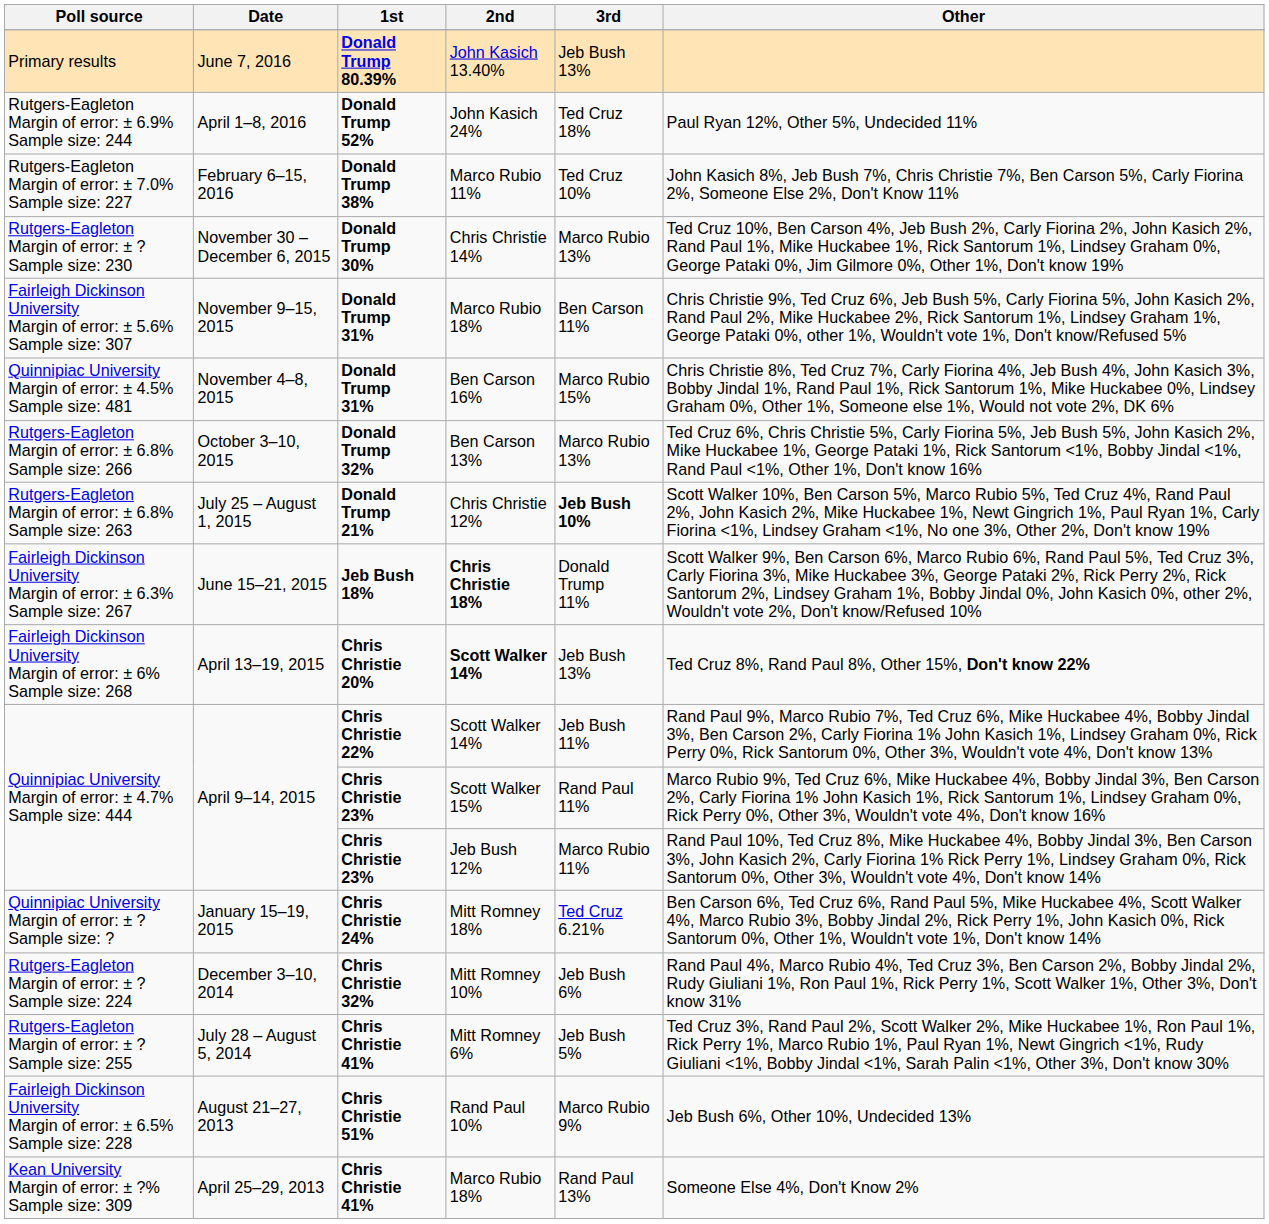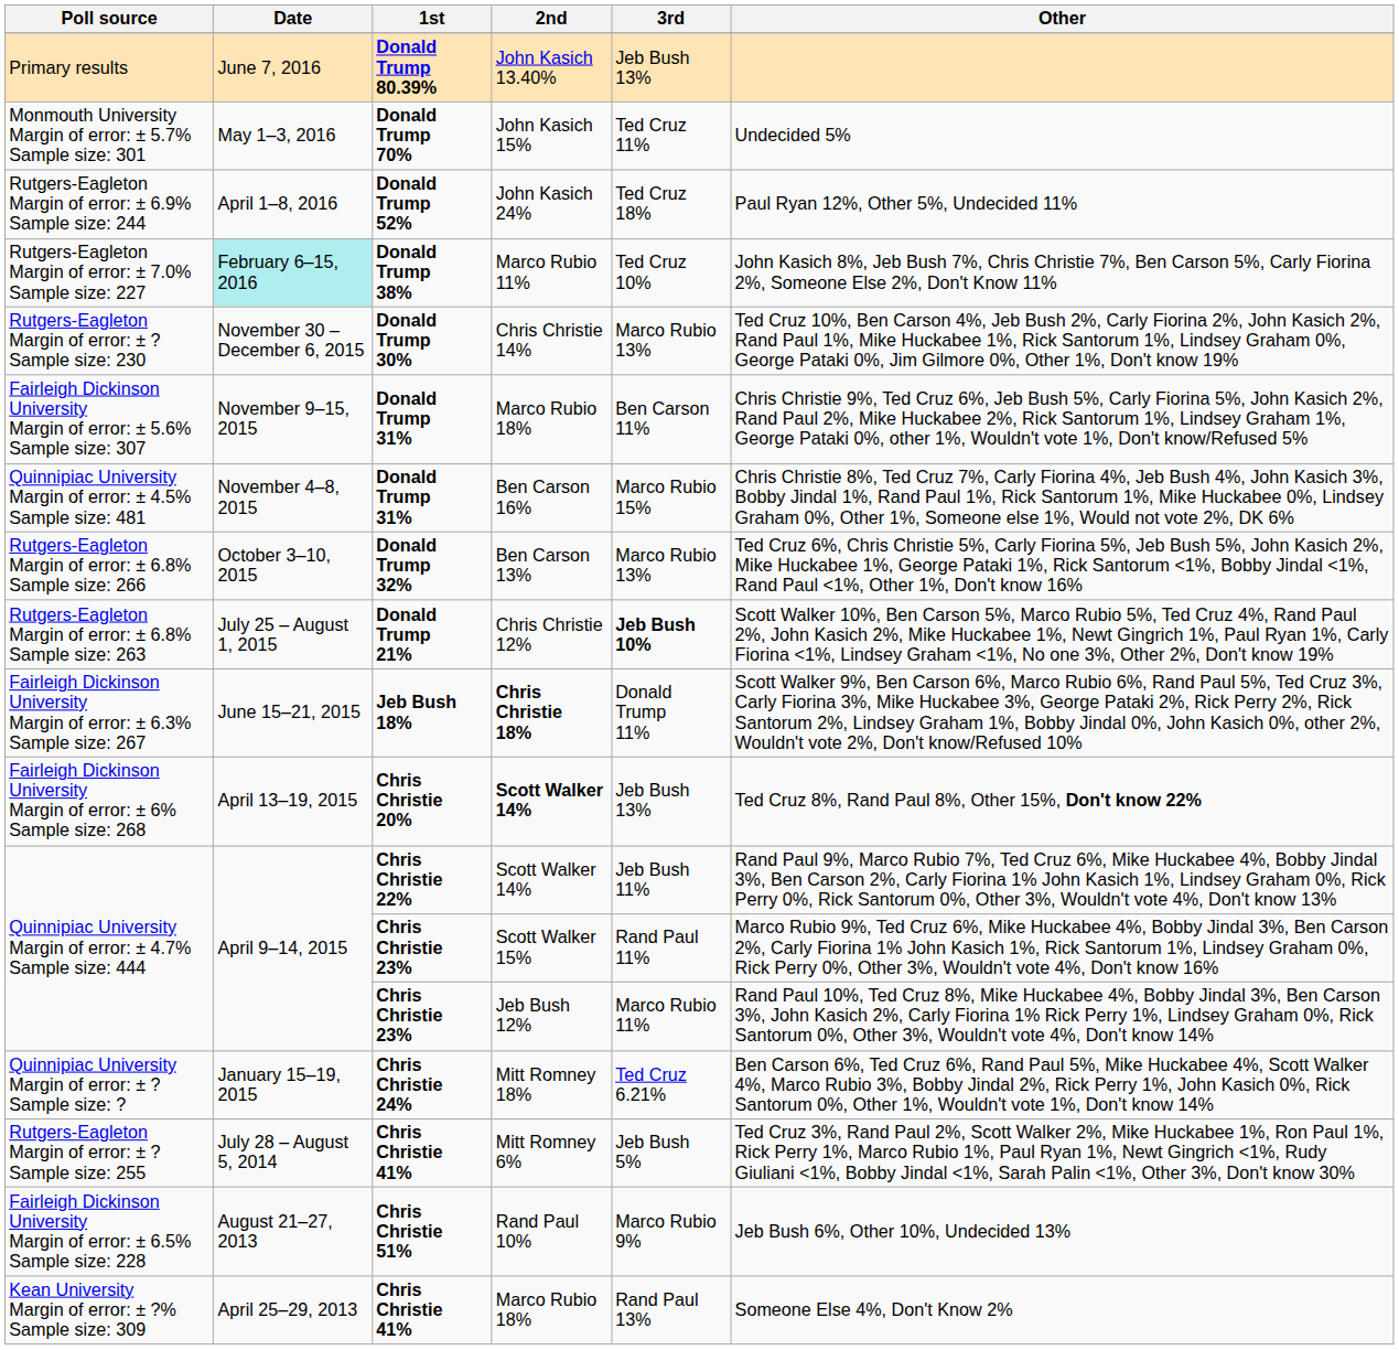+ row: Monmouth University Margin of error: ± 5.7% Sample size: 301 | May 1–3, 2016 | Donald Trump 70% | John Kasich 15% | Ted Cruz 11% | Undecided 5%
Rutgers-Eagleton Margin of error: ± 7.0% Sample size: 227 | Date: no background -> paleturquoise background
- row: Rutgers-Eagleton Margin of error: ± ? Sample size: 224 | December 3–10, 2014 | Chris Christie 32% | Mitt Romney 10% | Jeb Bush 6% | Rand Paul 4%, Marco Rubio 4%, Ted Cruz 3%, Ben Carson 2%, Bobby Jindal 2%, Rudy Giuliani 1%, Ron Paul 1%, Rick Perry 1%, Scott Walker 1%, Other 3%, Don't know 31%
